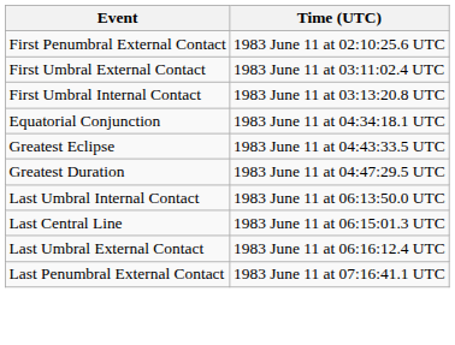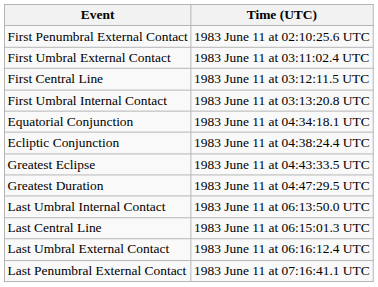+ row: First Central Line | 1983 June 11 at 03:12:11.5 UTC
+ row: Ecliptic Conjunction | 1983 June 11 at 04:38:24.4 UTC
